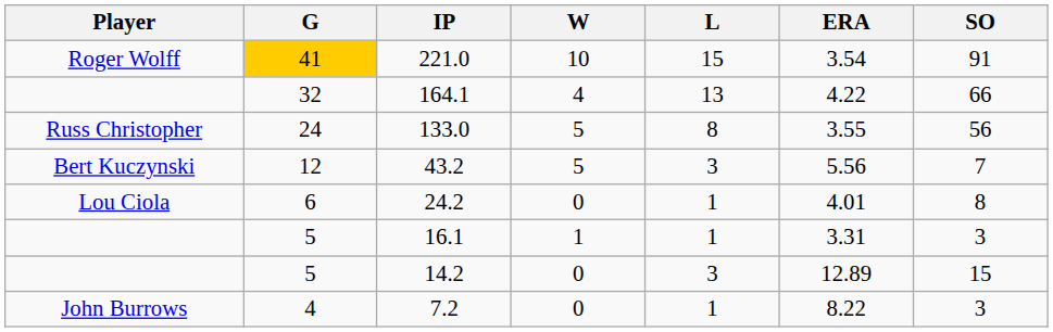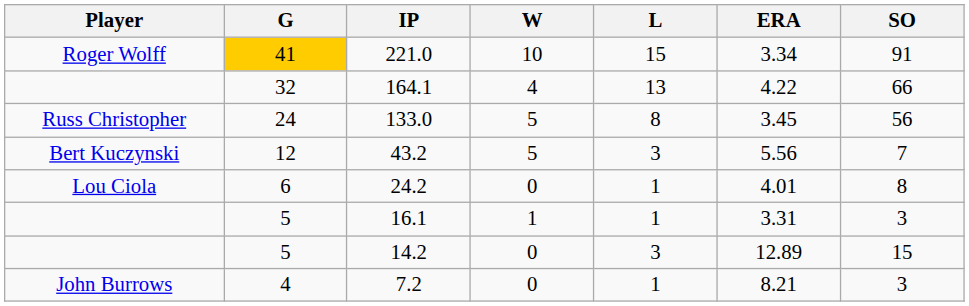221.0 | ERA: 3.54 -> 3.34
133.0 | ERA: 3.55 -> 3.45
7.2 | ERA: 8.22 -> 8.21
